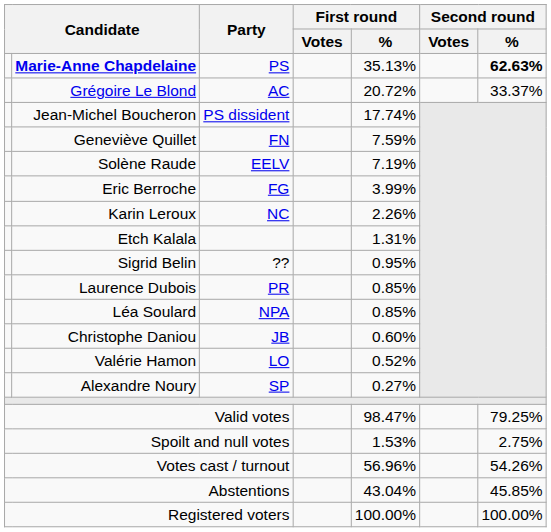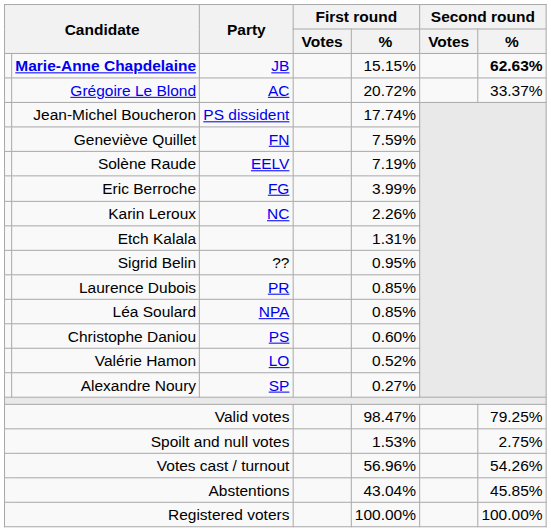Marie-Anne Chapdelaine | Party: PS -> JB
Marie-Anne Chapdelaine | First round / %: 35.13% -> 15.15%
Christophe Daniou | Party: JB -> PS
